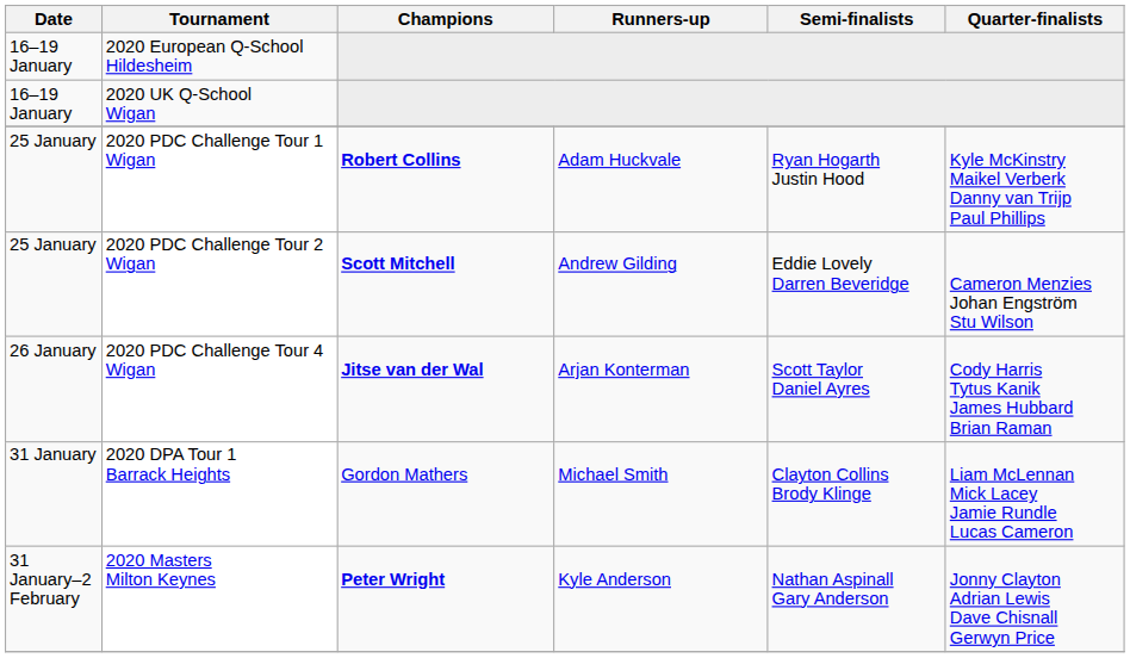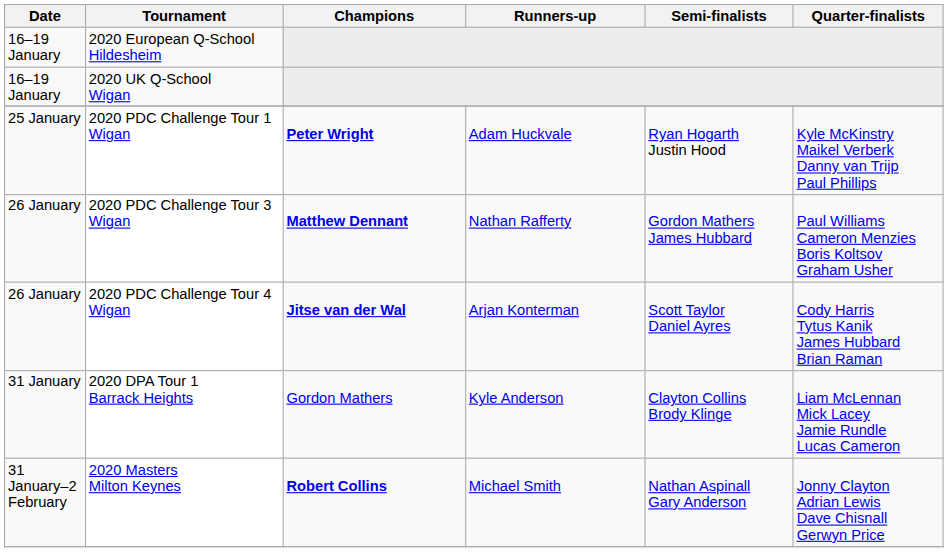2020 PDC Challenge Tour 1 Wigan | Champions: Robert Collins -> Peter Wright
- row: 25 January | 2020 PDC Challenge Tour 2 Wigan | Scott Mitchell | Andrew Gilding | Eddie Lovely Darren Beveridge | Cameron Menzies Johan Engström Stu Wilson
+ row: 26 January | 2020 PDC Challenge Tour 3 Wigan | Matthew Dennant | Nathan Rafferty | Gordon Mathers James Hubbard | Paul Williams Cameron Menzies Boris Koltsov Graham Usher
2020 DPA Tour 1 Barrack Heights | Runners-up: Michael Smith -> Kyle Anderson
2020 Masters Milton Keynes | Champions: Peter Wright -> Robert Collins
2020 Masters Milton Keynes | Runners-up: Kyle Anderson -> Michael Smith
